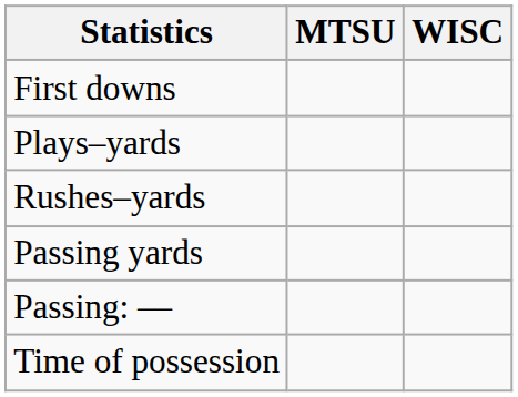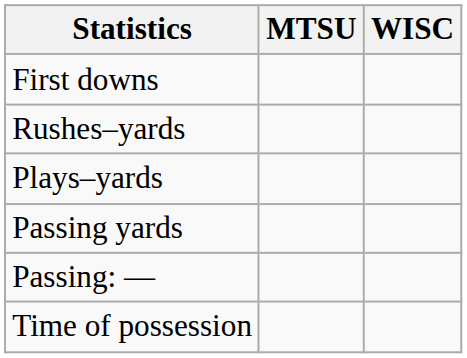rows swapped: Plays–yards <-> Rushes–yards
